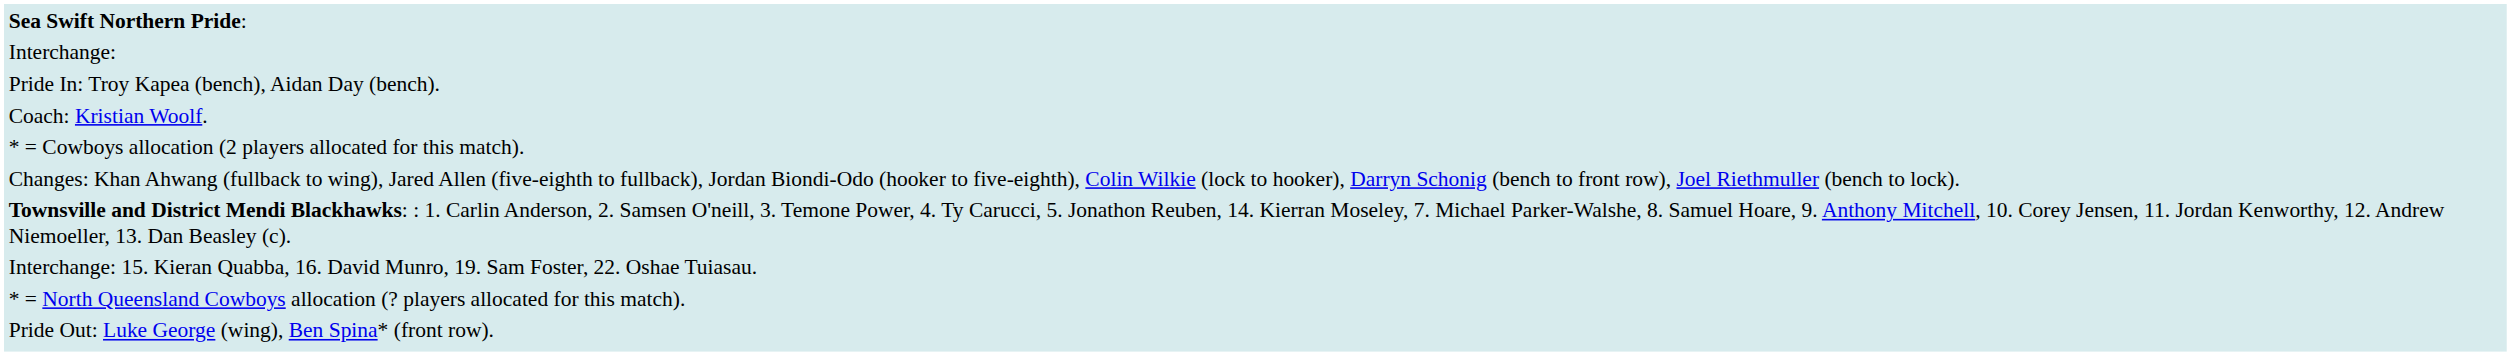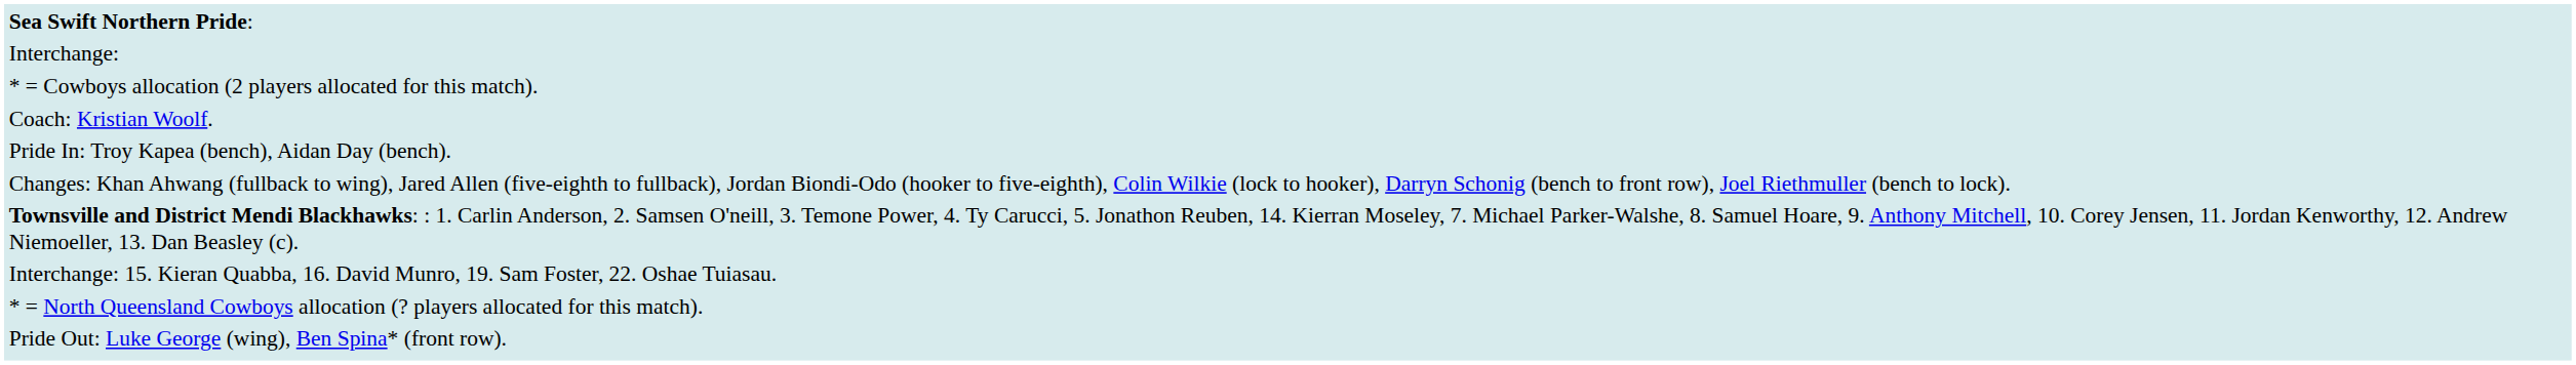row 3 | column 1: Pride In: Troy Kapea (bench), Aidan Day (bench). -> * = Cowboys allocation (2 players allocated for this match).
row 5 | column 1: * = Cowboys allocation (2 players allocated for this match). -> Pride In: Troy Kapea (bench), Aidan Day (bench).
